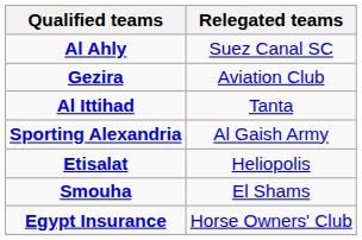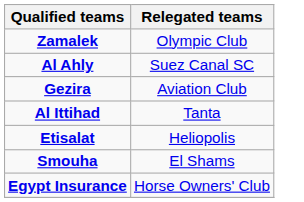+ row: Zamalek | Olympic Club
- row: Sporting Alexandria | Al Gaish Army
